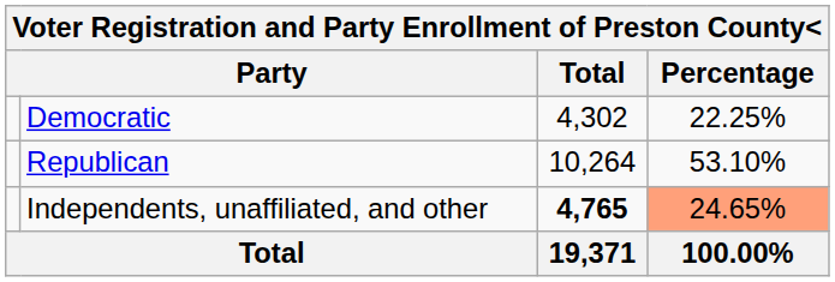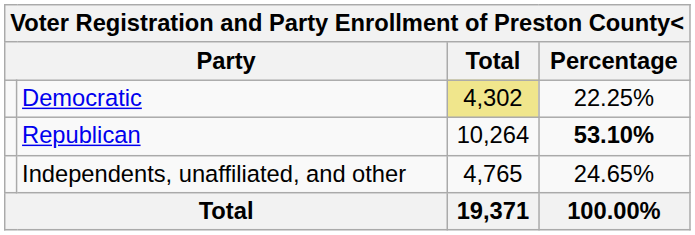Democratic | Total: no background -> khaki background
Republican | Percentage: normal -> bold
Independents, unaffiliated, and other | Total: bold -> normal
Independents, unaffiliated, and other | Percentage: lightsalmon background -> no background
